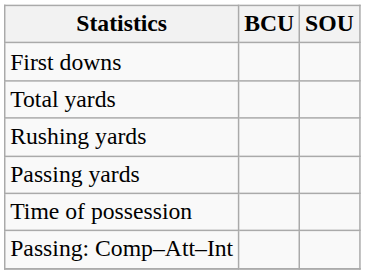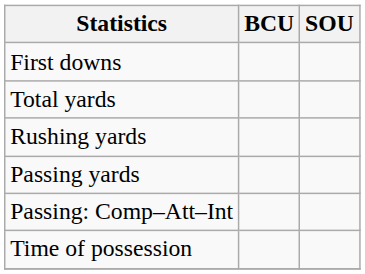rows swapped: Passing: Comp–Att–Int <-> Time of possession
